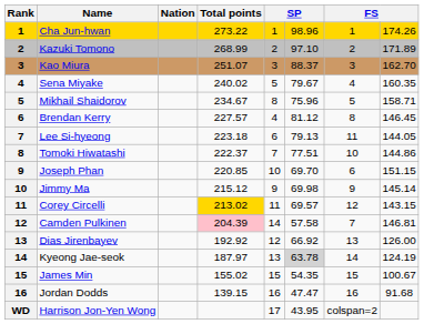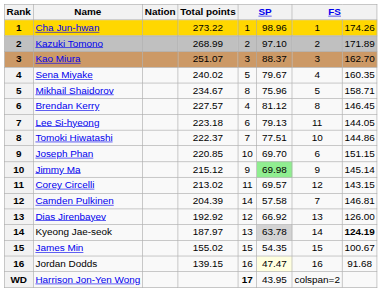Jimmy Ma | column 6: no background -> lightgreen background
Corey Circelli | Total points: gold background -> no background
Camden Pulkinen | Total points: pink background -> no background
Kyeong Jae-seok | column 8: normal -> bold
Jordan Dodds | column 6: no background -> lightyellow background
Harrison Jon-Yen Wong | column 5: normal -> bold
